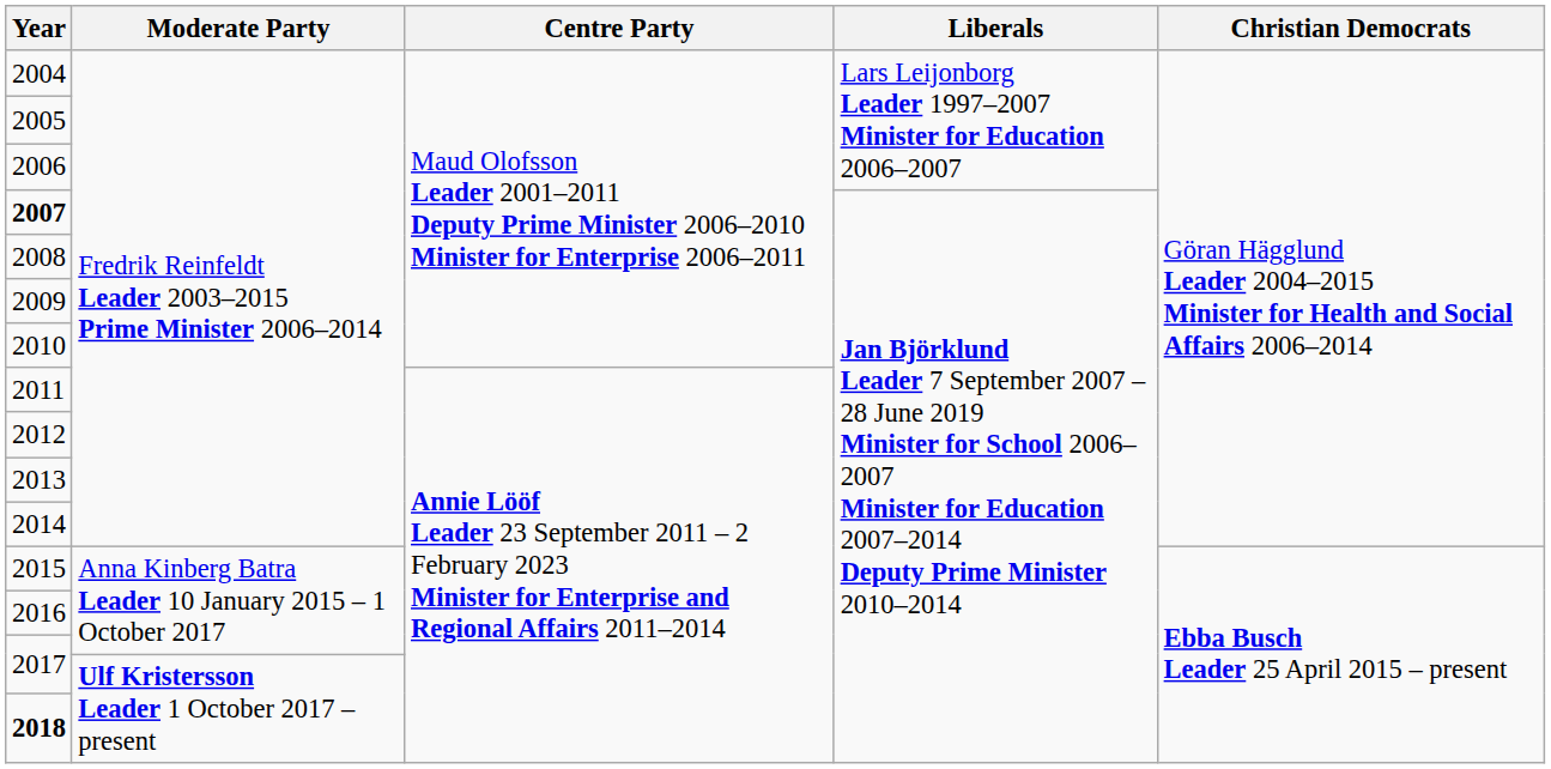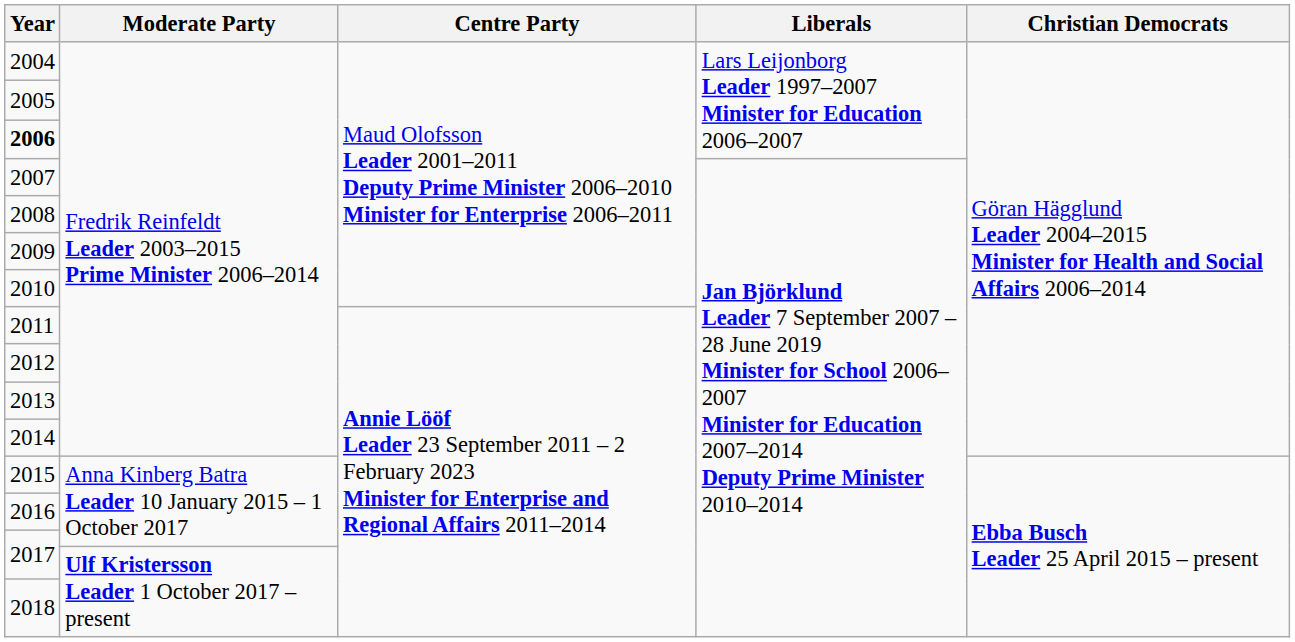2006 | Year: normal -> bold
2007 | Year: bold -> normal
2018 | Year: bold -> normal
